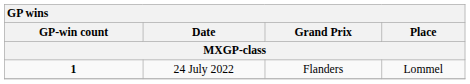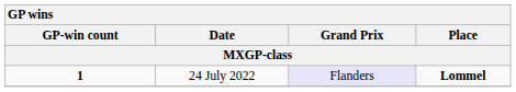24 July 2022 | Grand Prix / MXGP-class: no background -> lavender background
24 July 2022 | Place / MXGP-class: normal -> bold
